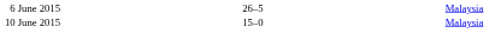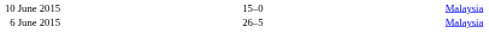rows swapped: 6 June 2015 <-> 10 June 2015
